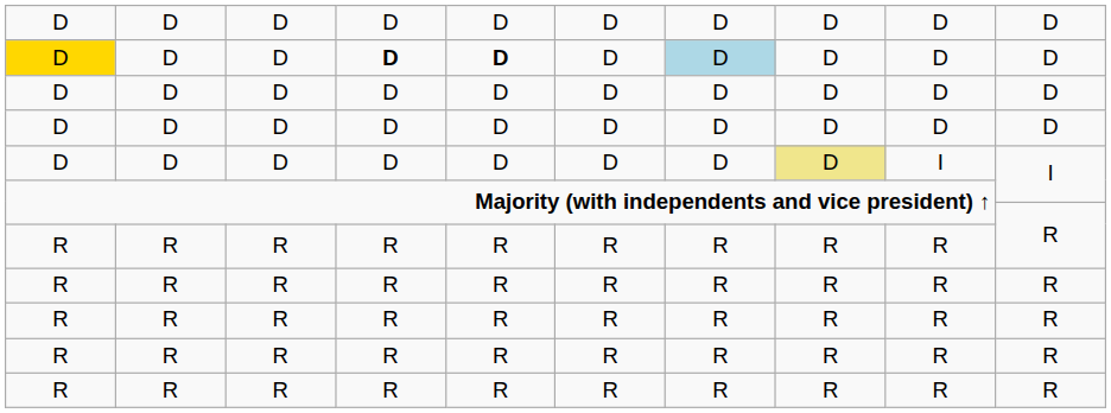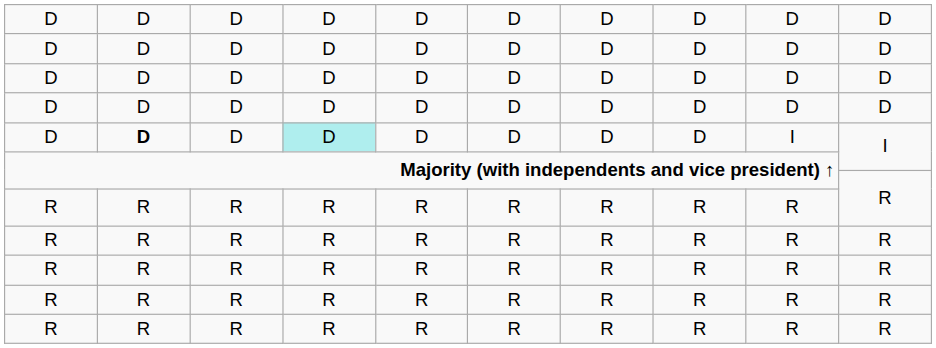row 2 | column 1: gold background -> no background
row 2 | column 4: bold -> normal
row 2 | column 5: bold -> normal
row 2 | column 7: lightblue background -> no background
row 5 | column 2: normal -> bold
row 5 | column 4: no background -> paleturquoise background
row 5 | column 8: khaki background -> no background
